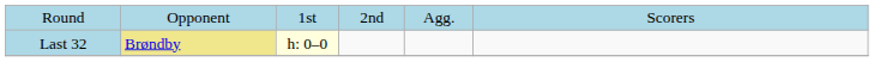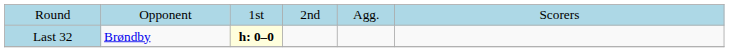Last 32 | column 2: khaki background -> no background
Last 32 | column 3: normal -> bold
